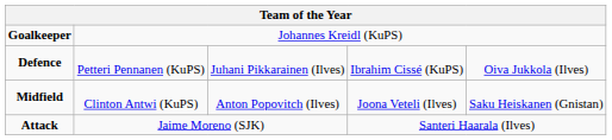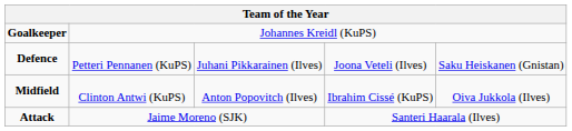Defence | column 4: Ibrahim Cissé (KuPS) -> Joona Veteli (Ilves)
Defence | column 5: Oiva Jukkola (Ilves) -> Saku Heiskanen (Gnistan)
Midfield | column 4: Joona Veteli (Ilves) -> Ibrahim Cissé (KuPS)
Midfield | column 5: Saku Heiskanen (Gnistan) -> Oiva Jukkola (Ilves)
